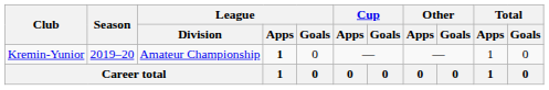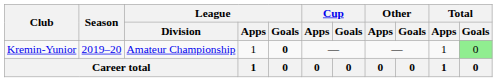Kremin-Yunior | League / Apps: bold -> normal
Kremin-Yunior | League / Goals: normal -> bold
Kremin-Yunior | Total / Goals: no background -> lightgreen background
